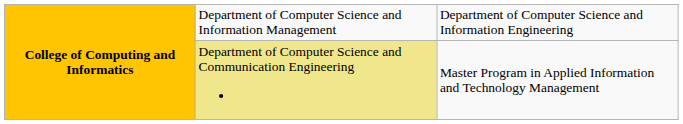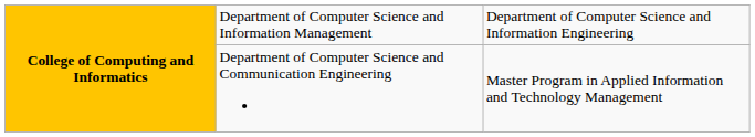row 2 | column 2: khaki background -> no background
